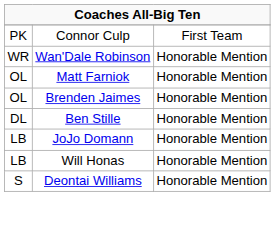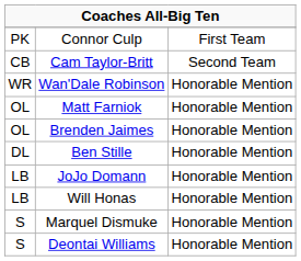+ row: CB | Cam Taylor-Britt | Second Team
+ row: S | Marquel Dismuke | Honorable Mention
